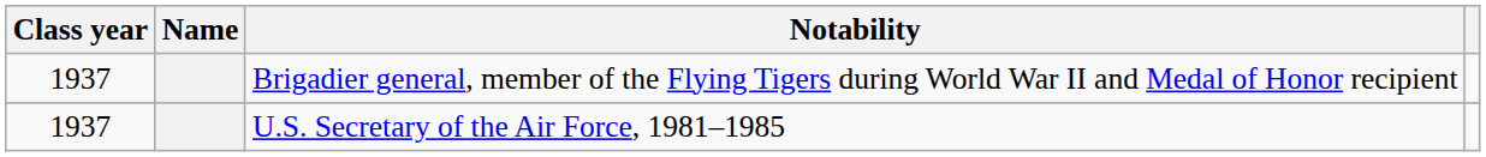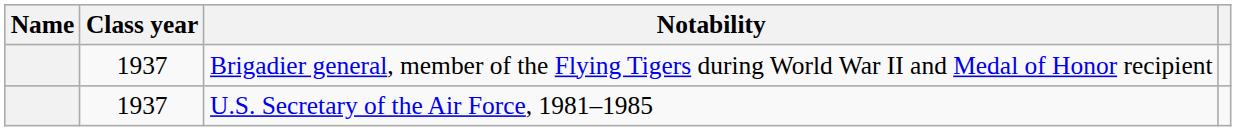columns swapped: Name <-> Class year
